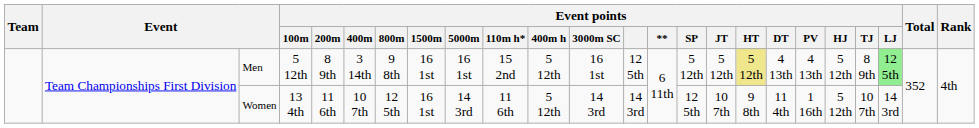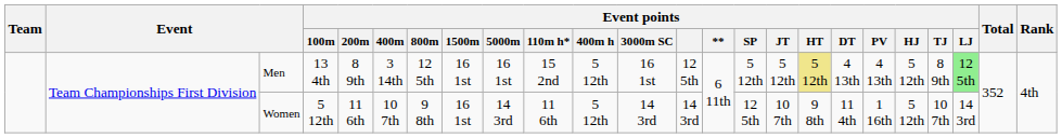Men | Event points / 100m: 5 12th -> 13 4th
Men | Event points / 800m: 9 8th -> 12 5th
Women | Event points / 100m: 13 4th -> 5 12th
Women | Event points / 800m: 12 5th -> 9 8th
